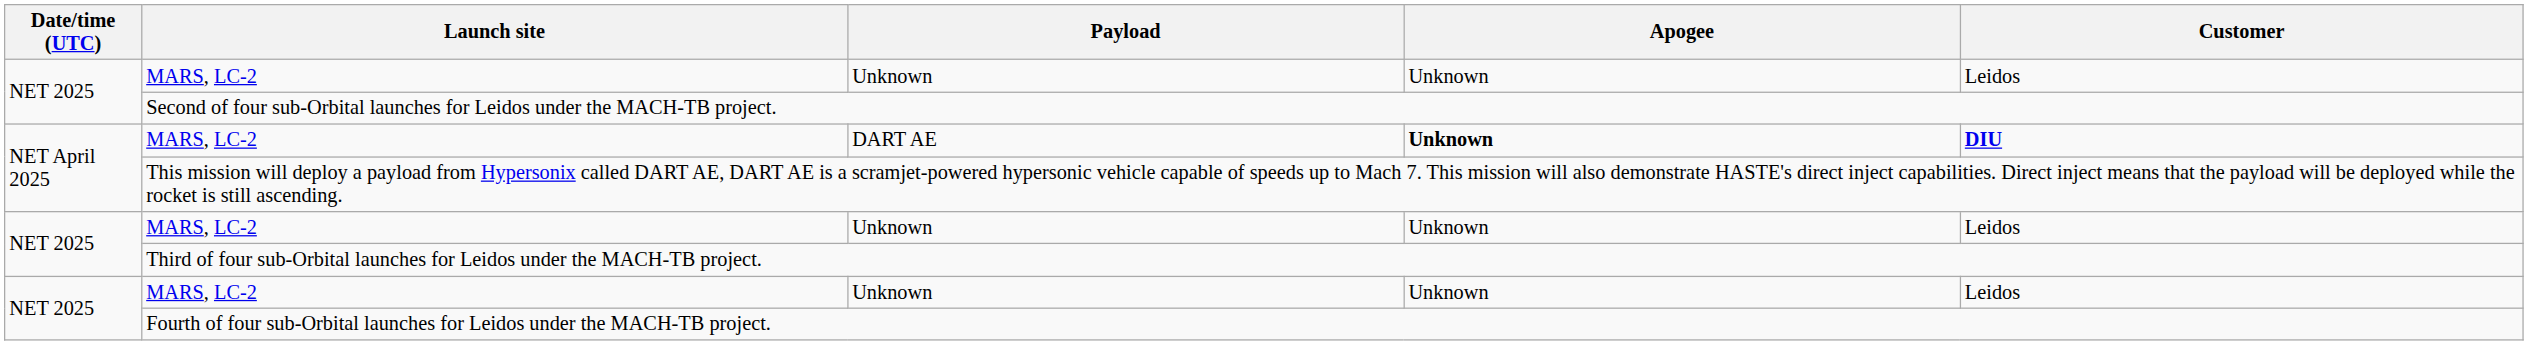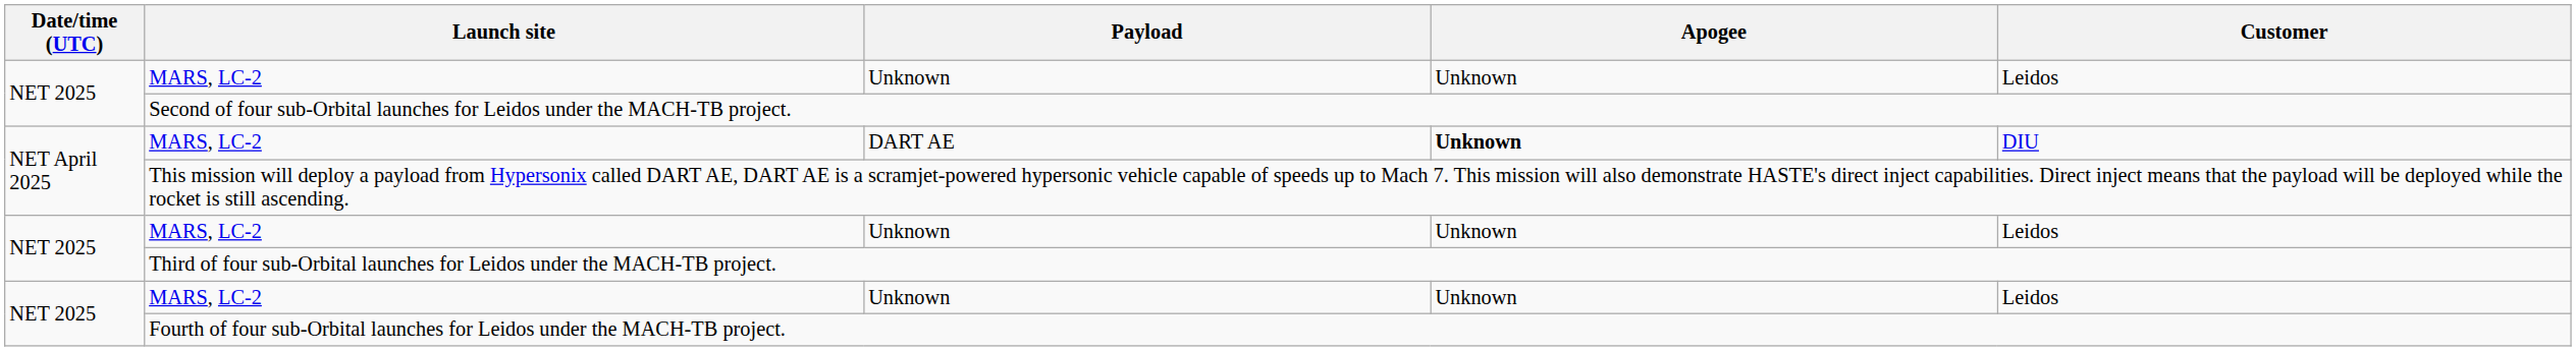DART AE | Customer: bold -> normal
